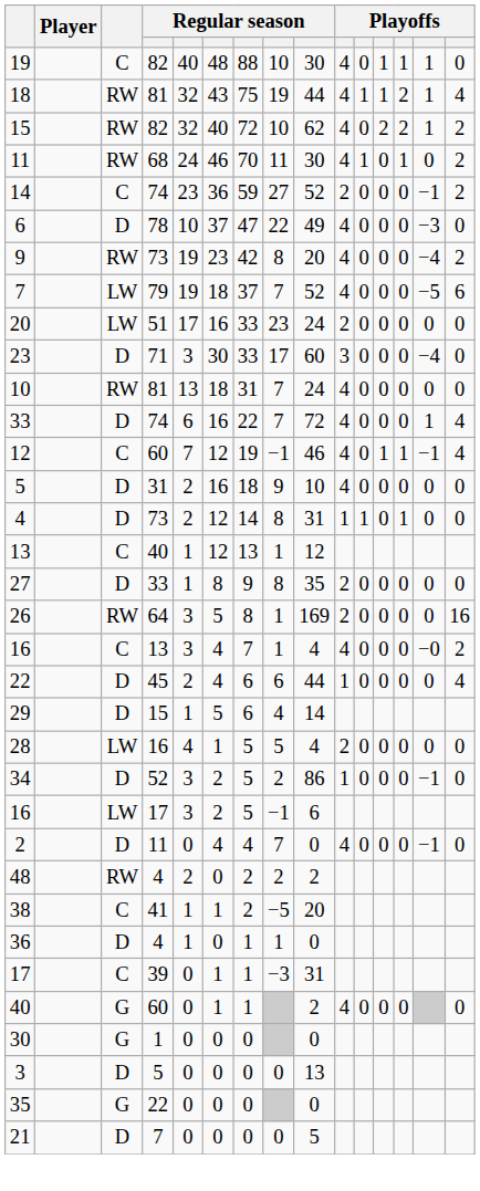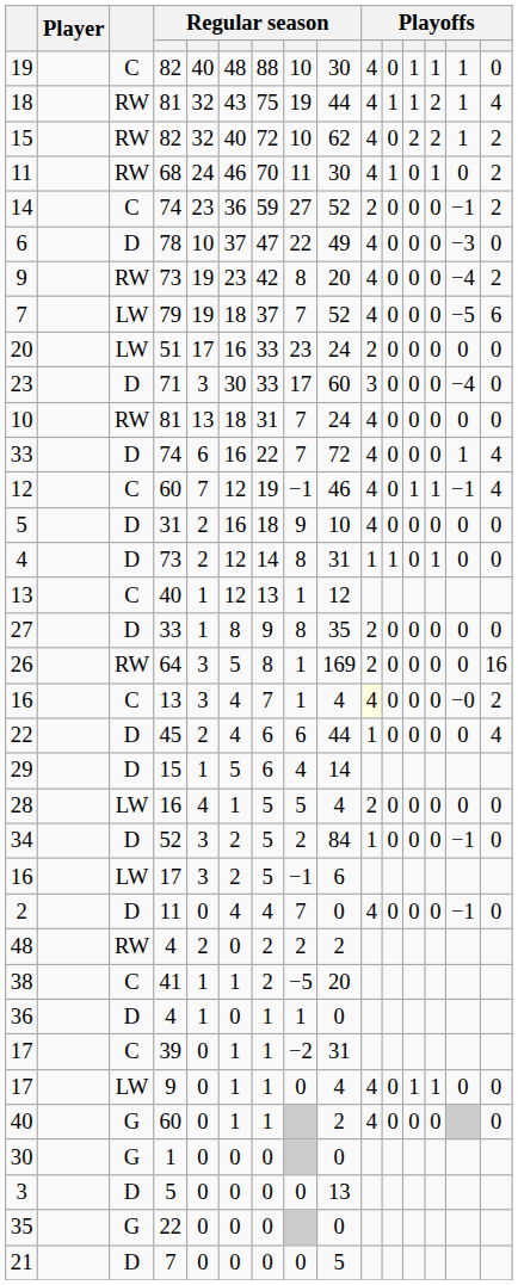16 / 13 | column 10: no background -> lightyellow background
34 | column 9: 86 -> 84
17 / 39 | column 8: −3 -> −2
+ row: 17 | LW | 9 | 0 | 1 | 1 | 0 | 4 | 4 | 0 | 1 | 1 | 0 | 0
